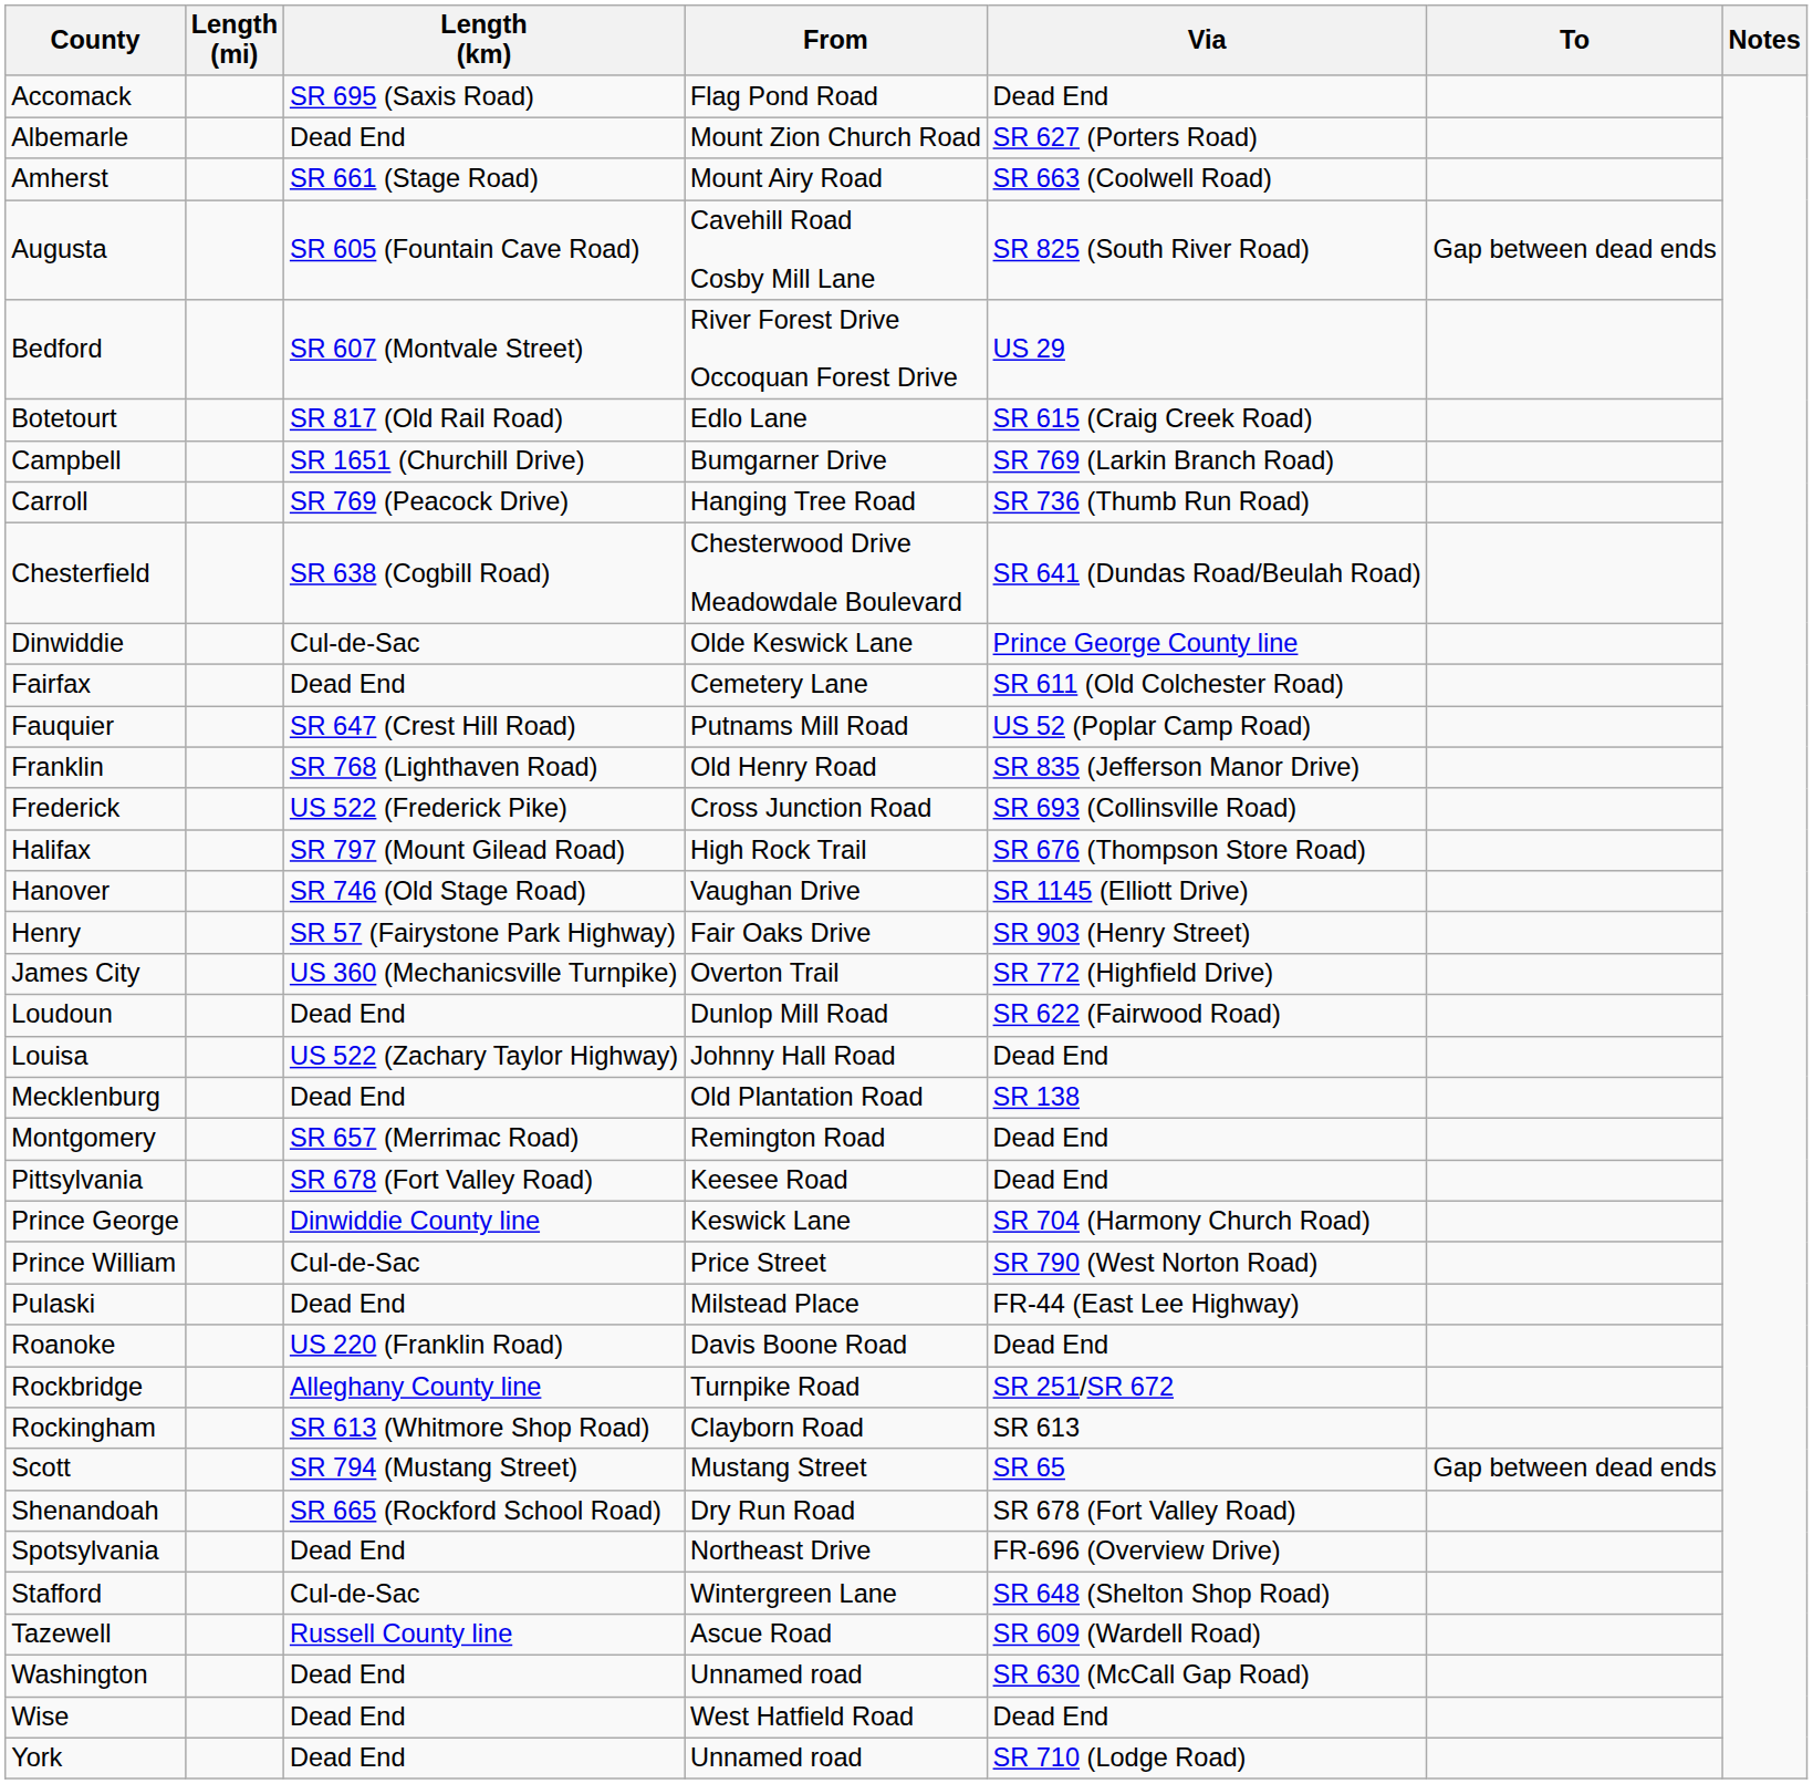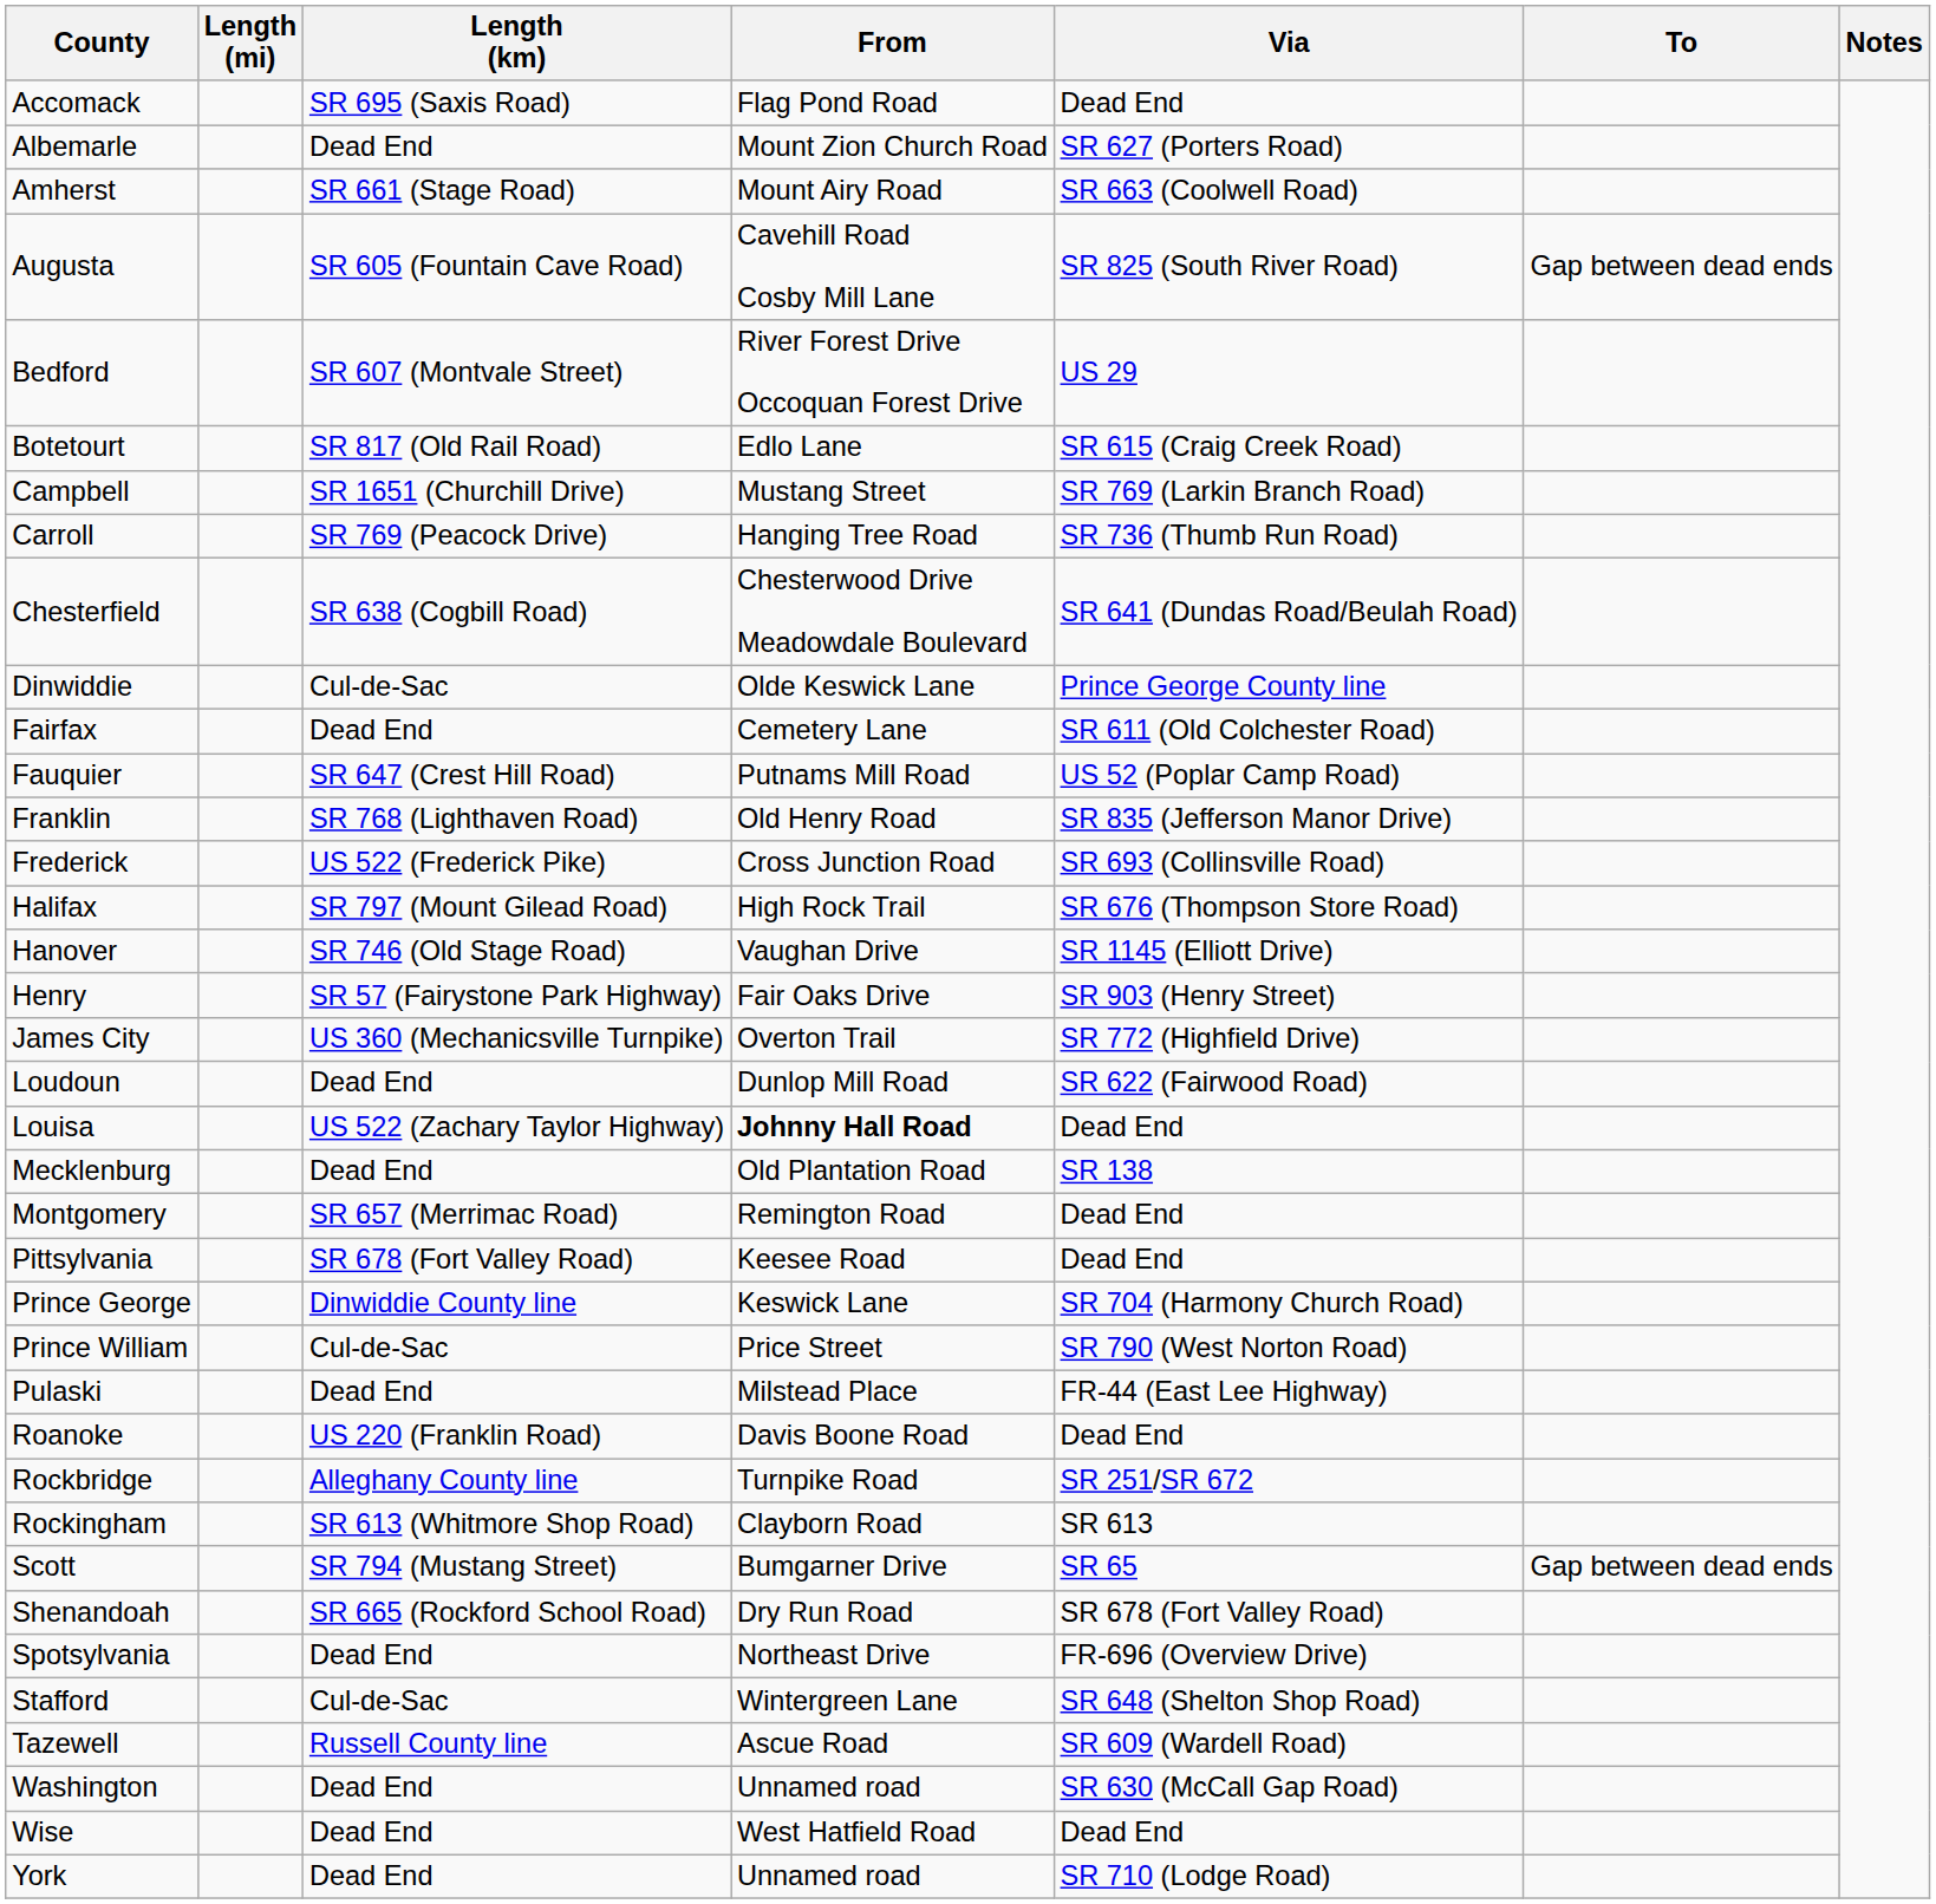Campbell | From: Bumgarner Drive -> Mustang Street
Louisa | From: normal -> bold
Scott | From: Mustang Street -> Bumgarner Drive
